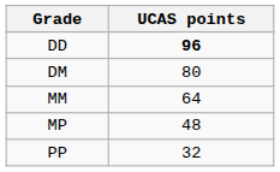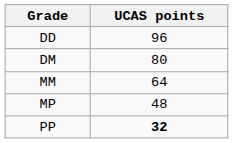DD | UCAS points: bold -> normal
PP | UCAS points: normal -> bold
